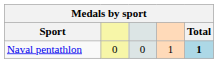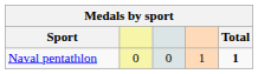Naval pentathlon | Total: lightblue background -> no background
